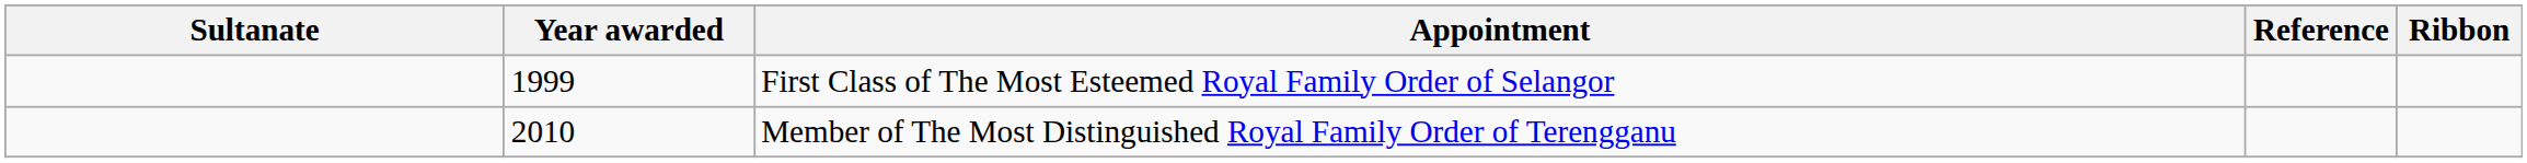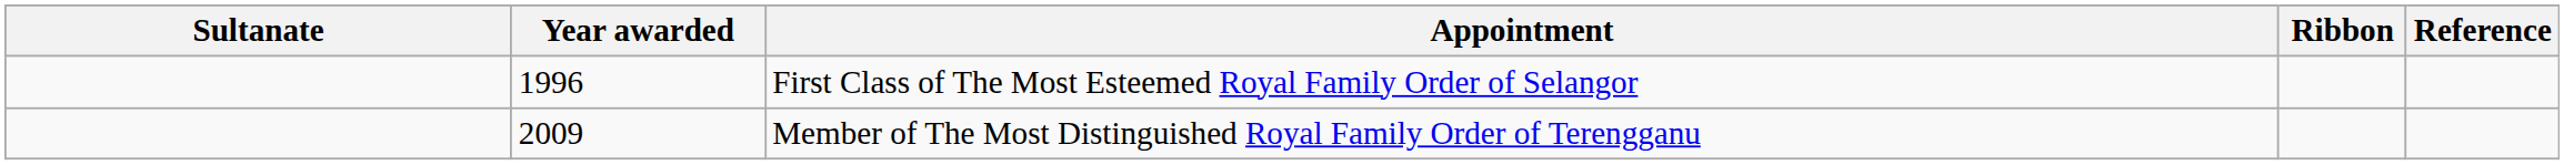columns swapped: Ribbon <-> Reference
row 2 | Year awarded: 1999 -> 1996
row 3 | Year awarded: 2010 -> 2009
